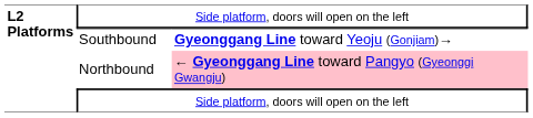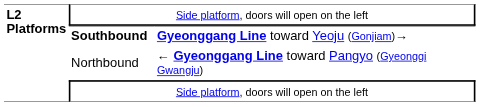Southbound | column 2: normal -> bold
Northbound | column 3: pink background -> no background
